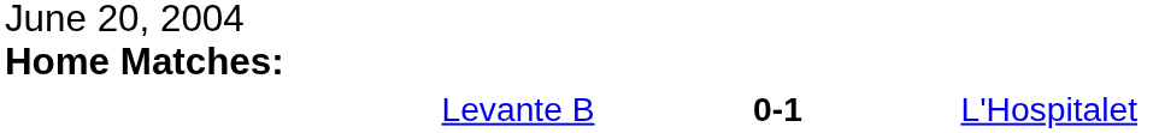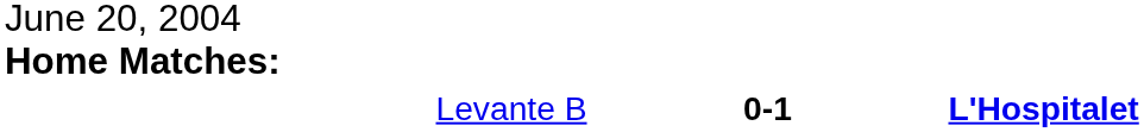Levante B | column 3: normal -> bold
